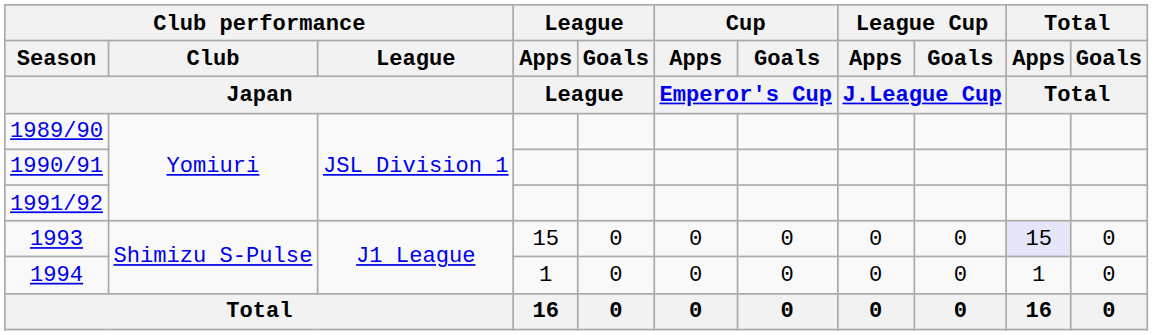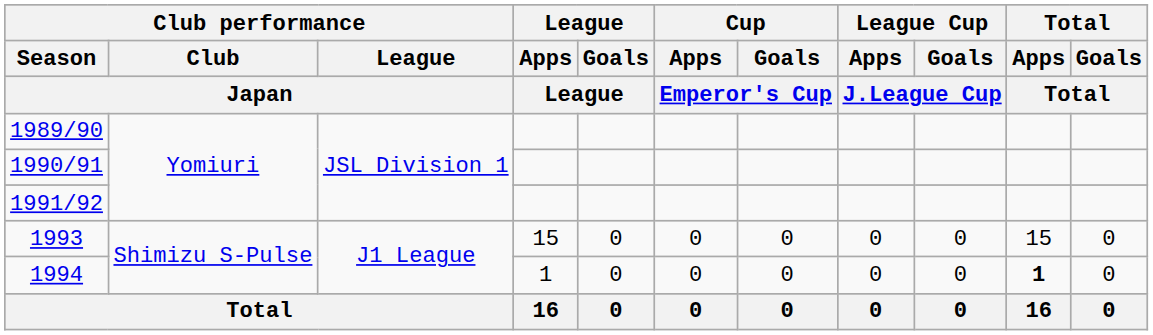1993 | Total / Apps / Total: lavender background -> no background
1994 | Total / Apps / Total: normal -> bold
